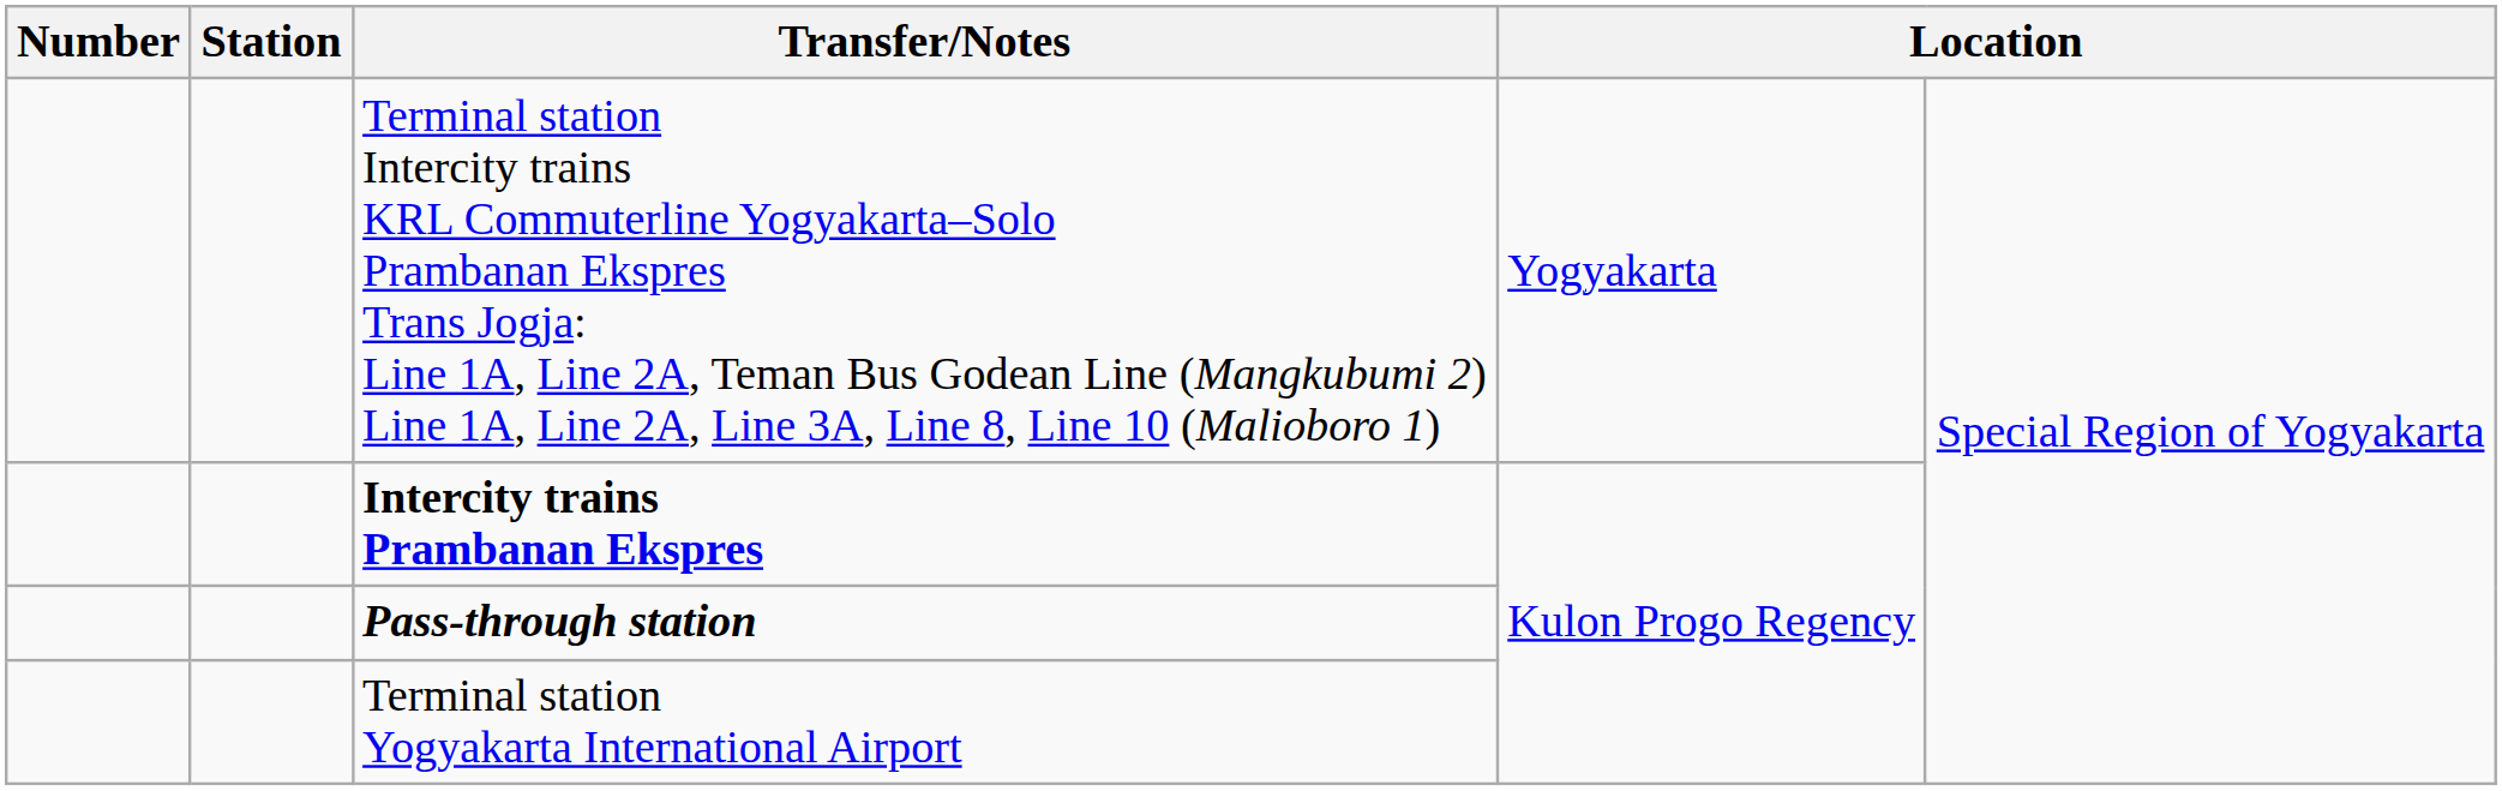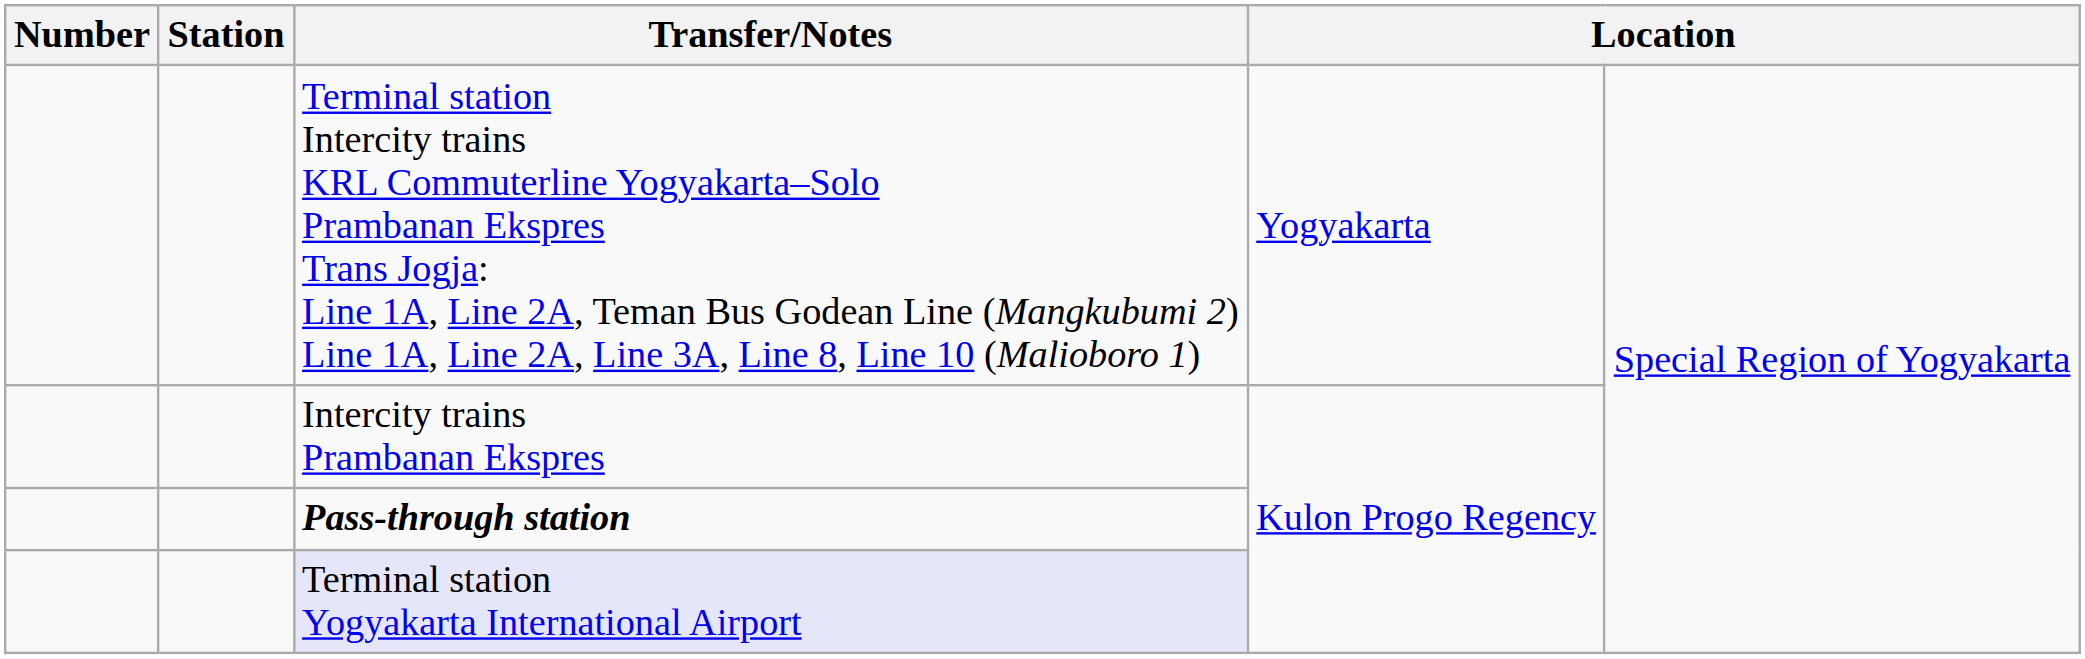Intercity trains Prambanan Ekspres | Transfer/Notes: bold -> normal
Terminal station Yogyakarta International Airport | Transfer/Notes: no background -> lavender background
